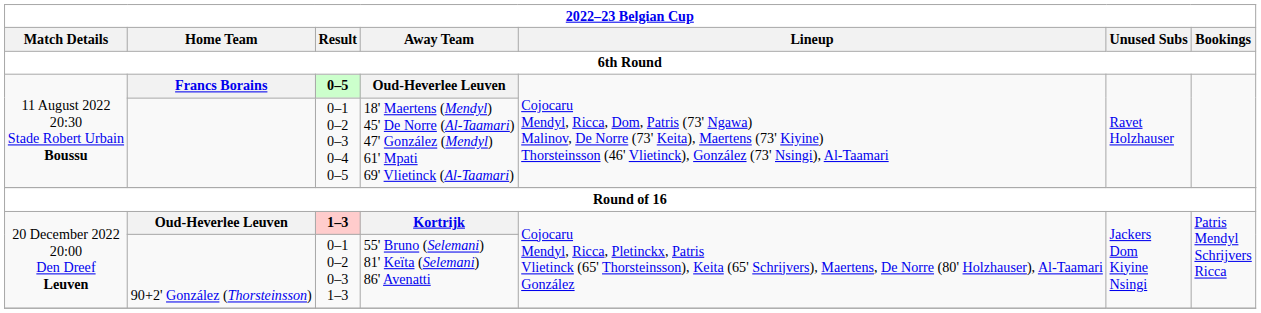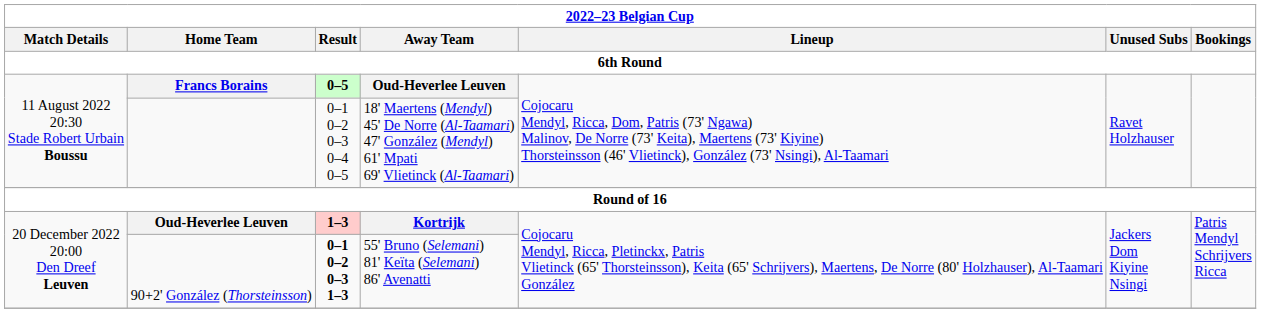90+2' González (Thorsteinsson) | Result: normal -> bold
